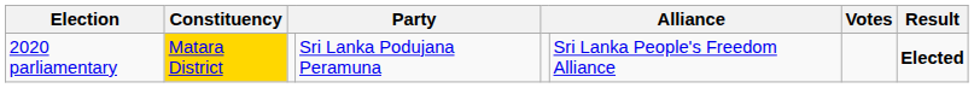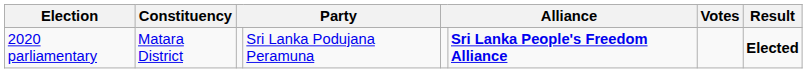2020 parliamentary | Constituency: gold background -> no background
2020 parliamentary | column 6: normal -> bold
